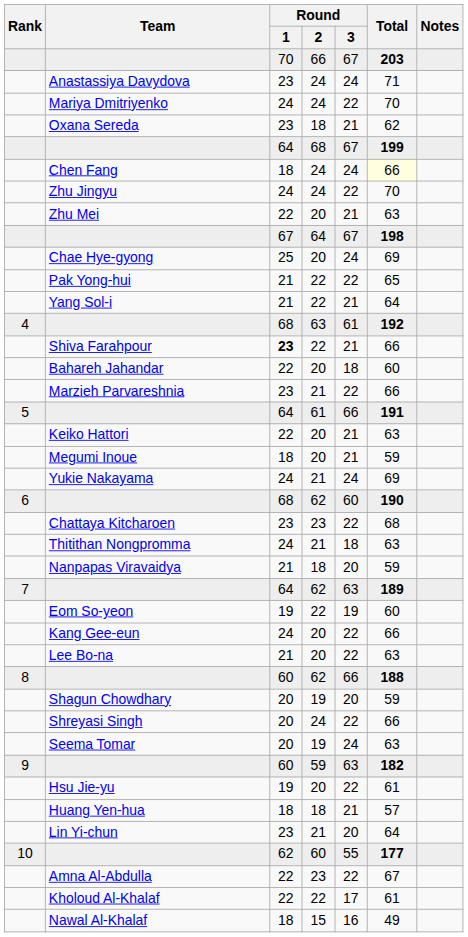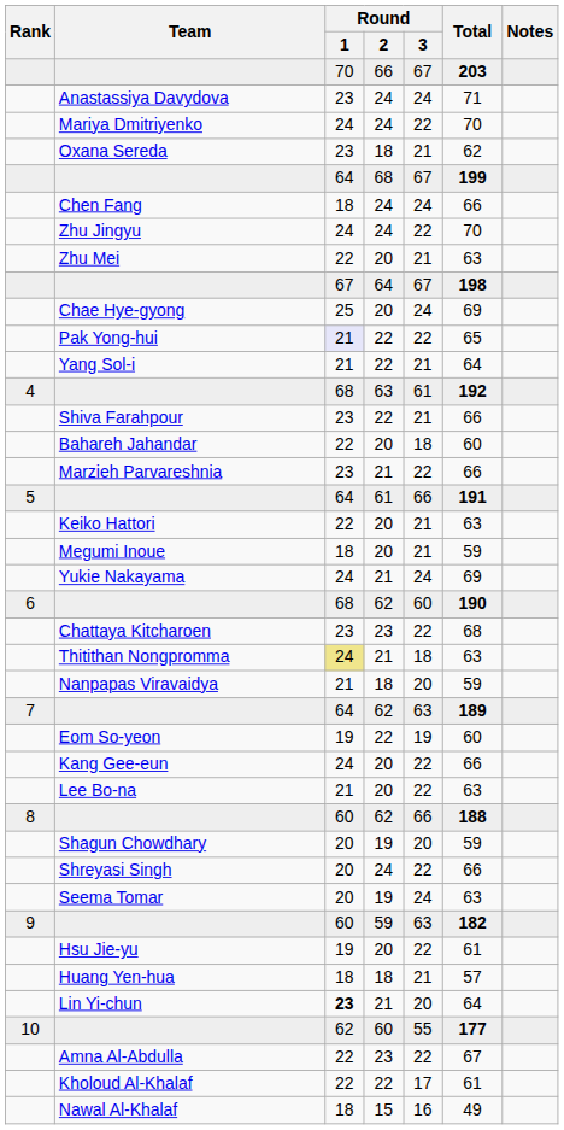Chen Fang | Total: lightyellow background -> no background
Pak Yong-hui | Round / 1: no background -> lavender background
Shiva Farahpour | Round / 1: bold -> normal
Thitithan Nongpromma | Round / 1: no background -> khaki background
Lin Yi-chun | Round / 1: normal -> bold
